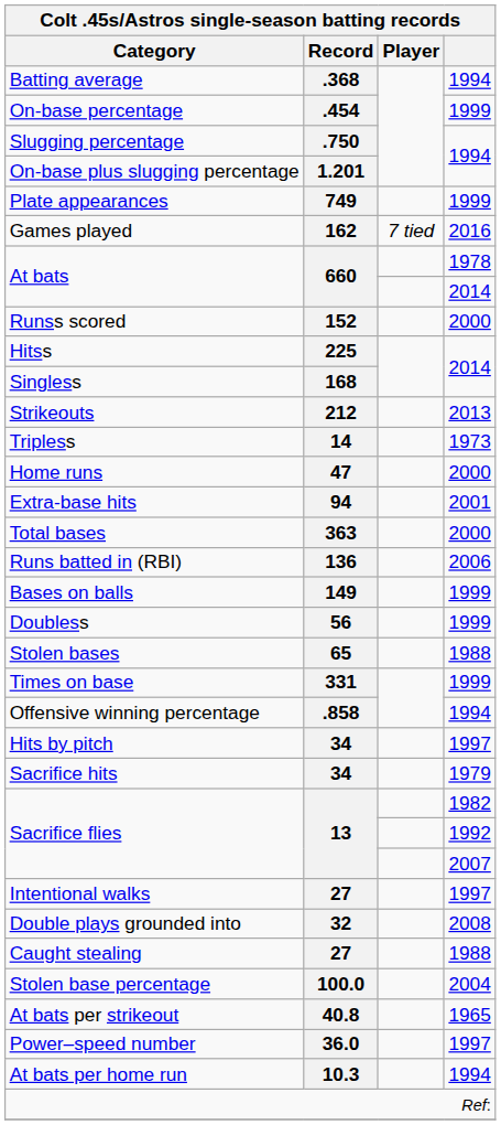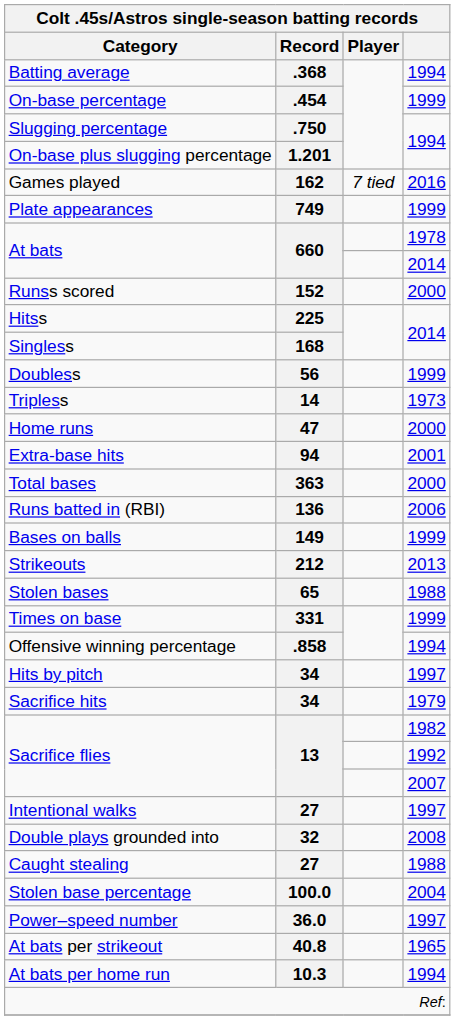rows swapped: Games played <-> Plate appearances
rows swapped: Doubless <-> Strikeouts
rows swapped: Power–speed number <-> At bats per strikeout
